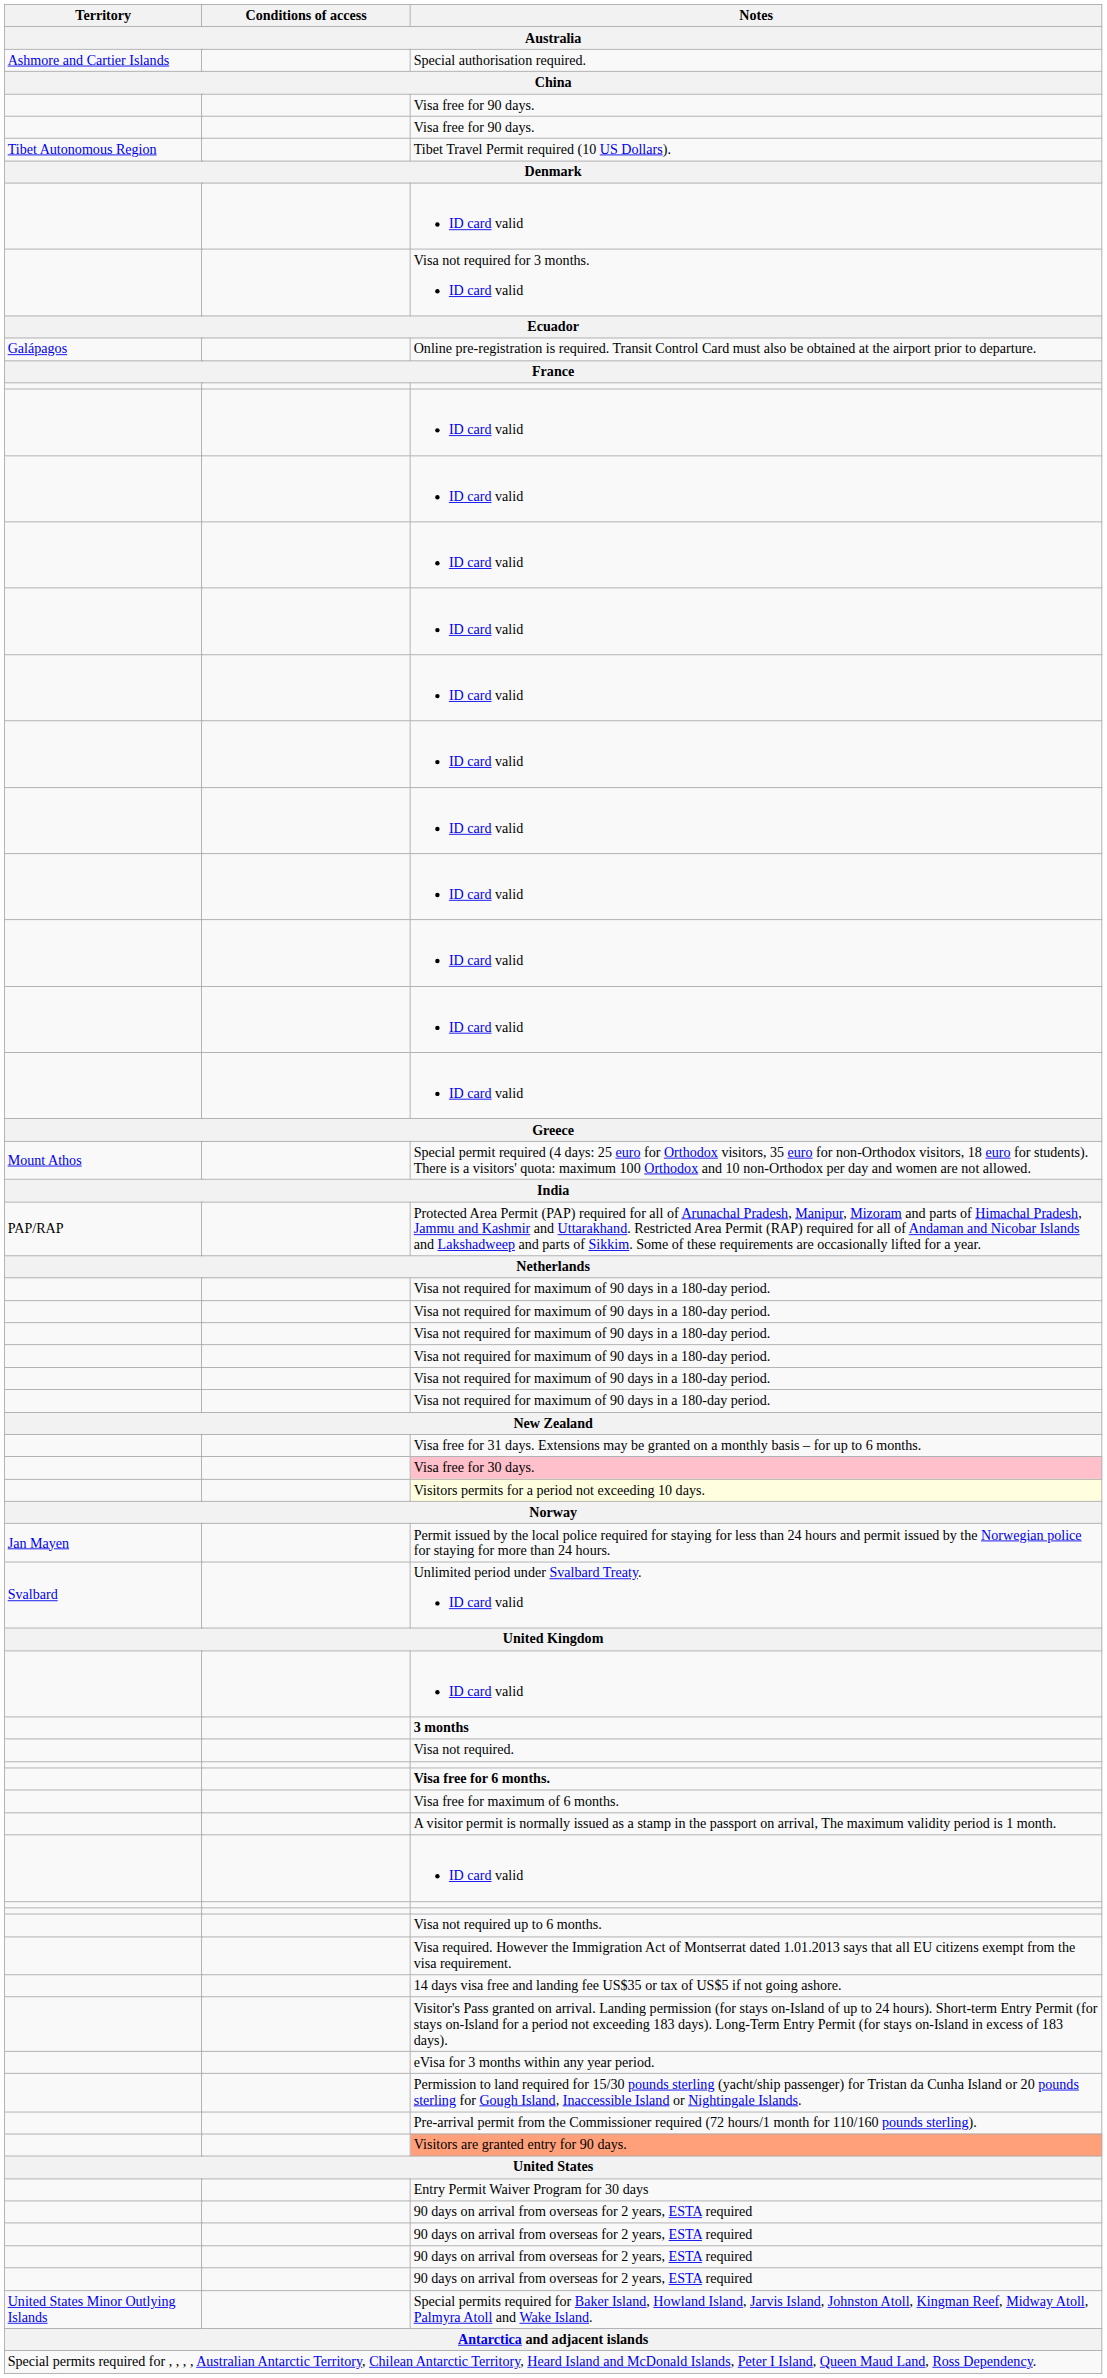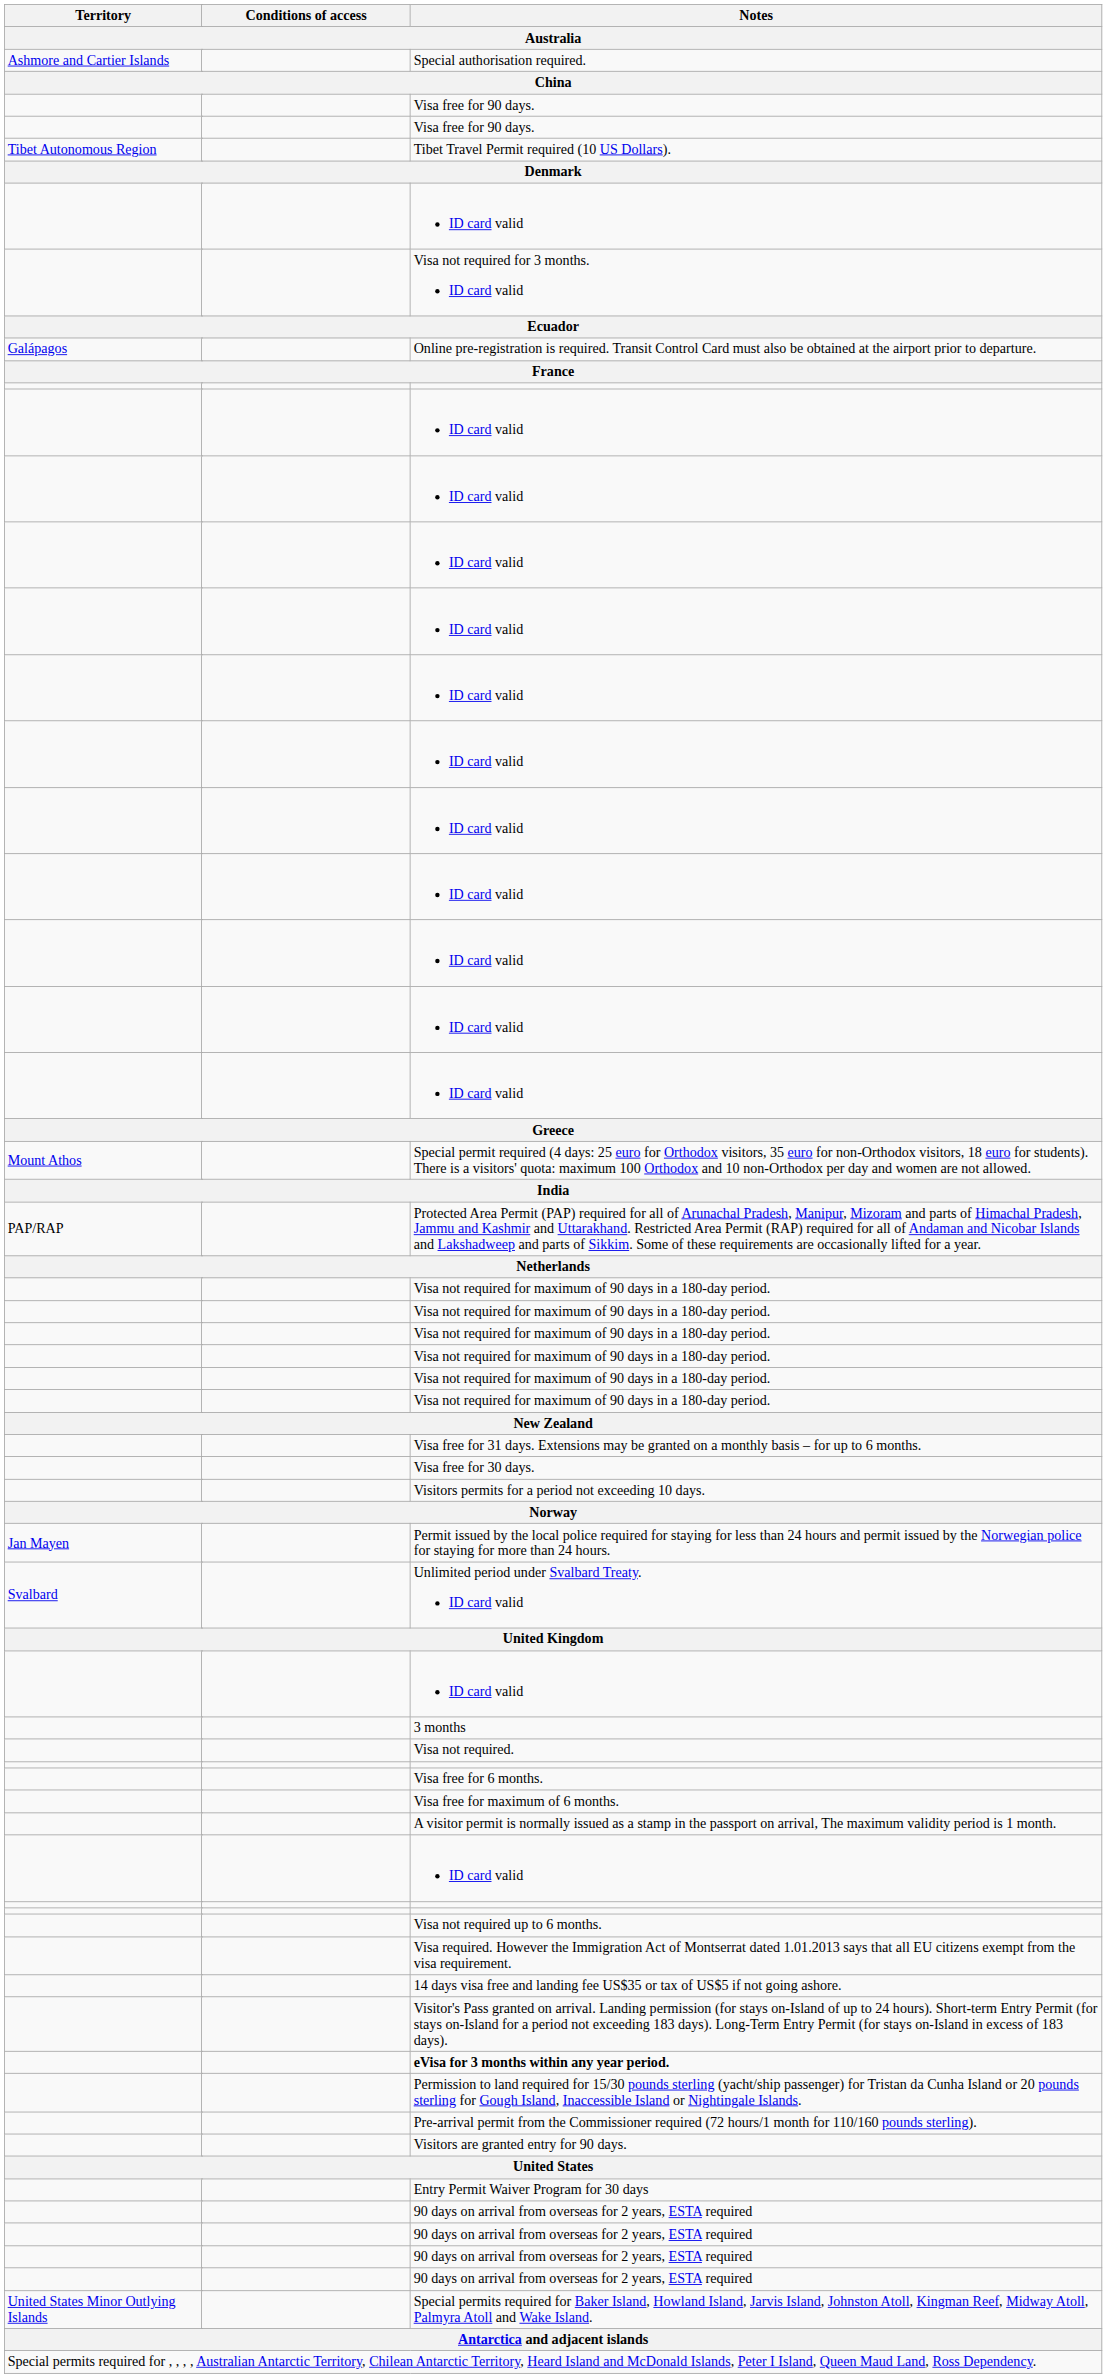Visa free for 30 days. | Notes: pink background -> no background
Visitors permits for a period not exceeding 10 days. | Notes: lightyellow background -> no background
3 months | Notes: bold -> normal
Visa free for 6 months. | Notes: bold -> normal
eVisa for 3 months within any year period. | Notes: normal -> bold
Visitors are granted entry for 90 days. | Notes: lightsalmon background -> no background
